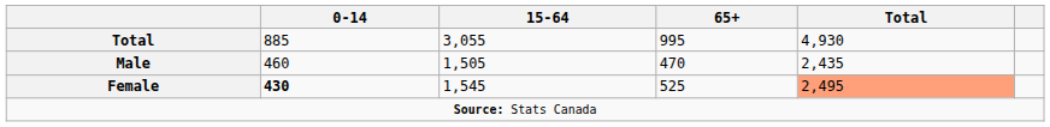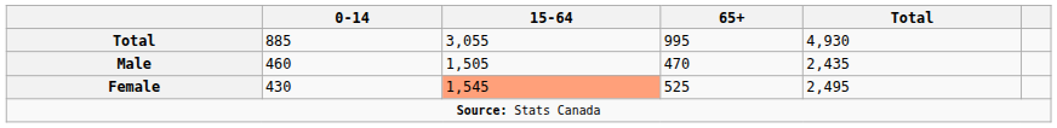Female | 0-14: bold -> normal
Female | 15-64: no background -> lightsalmon background
Female | Total: lightsalmon background -> no background
